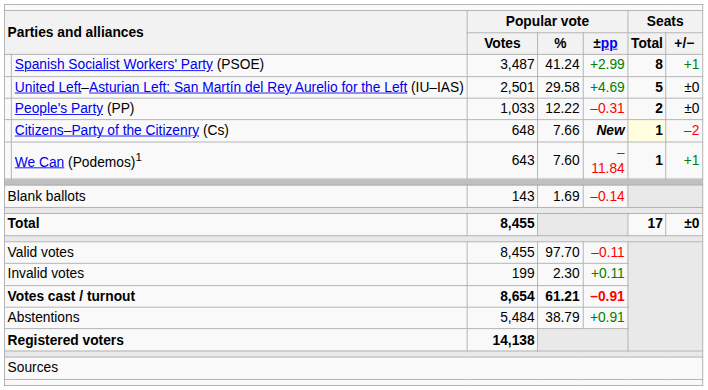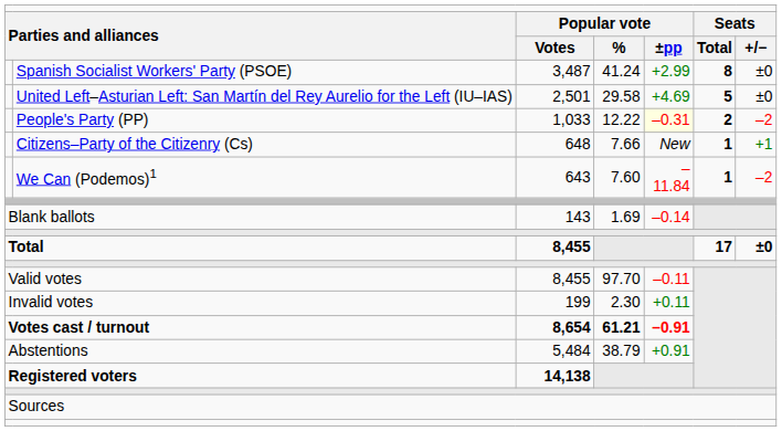Spanish Socialist Workers' Party (PSOE) | column 7: +1 -> ±0
People's Party (PP) | column 5: no background -> lightyellow background
People's Party (PP) | column 7: ±0 -> –2
Citizens–Party of the Citizenry (Cs) | column 5: bold -> normal
Citizens–Party of the Citizenry (Cs) | column 6: lightyellow background -> no background
Citizens–Party of the Citizenry (Cs) | column 7: –2 -> +1
We Can (Podemos)1 | column 7: +1 -> –2
